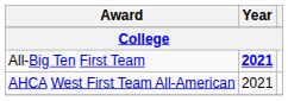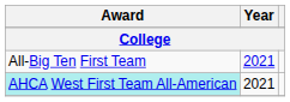row 3 | Year: bold -> normal
row 4 | Award: no background -> paleturquoise background
